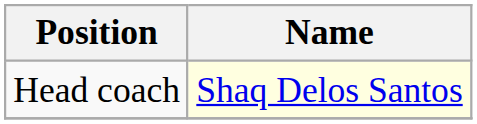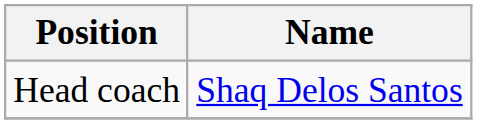Head coach | Name: lightyellow background -> no background
